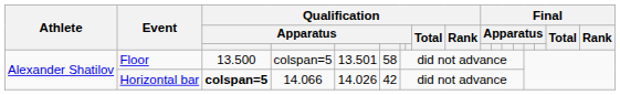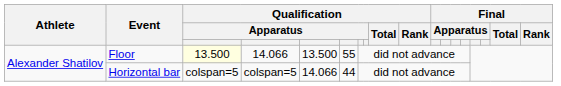Floor | column 3: no background -> lightyellow background
Floor | column 4: colspan=5 -> 14.066
Floor | column 5: 13.501 -> 13.500
Floor | column 6: 58 -> 55
Horizontal bar | column 3: bold -> normal
Horizontal bar | column 4: 14.066 -> colspan=5
Horizontal bar | column 5: 14.026 -> 14.066
Horizontal bar | column 6: 42 -> 44
